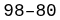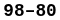row 1 | column 1: normal -> bold
